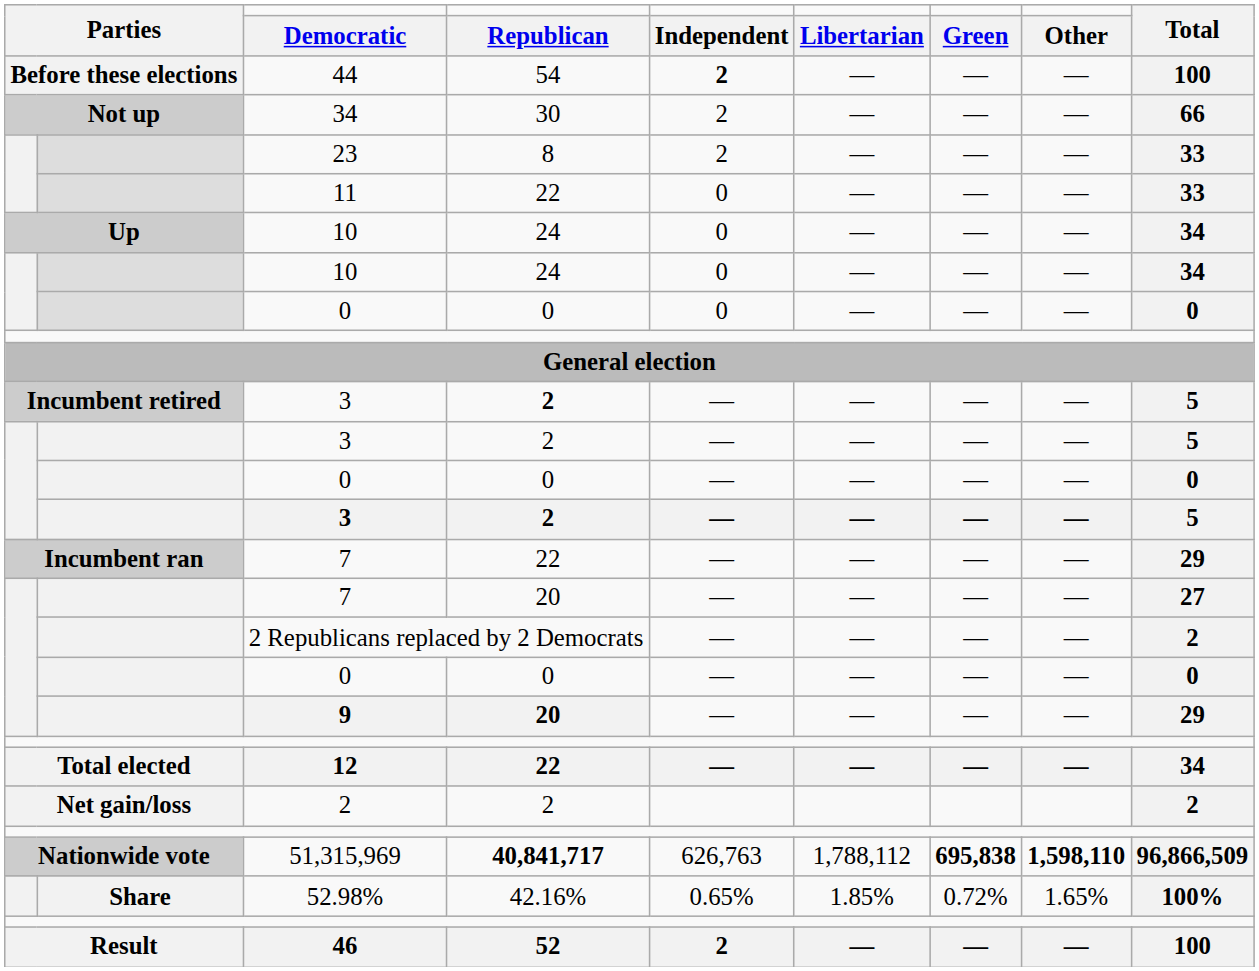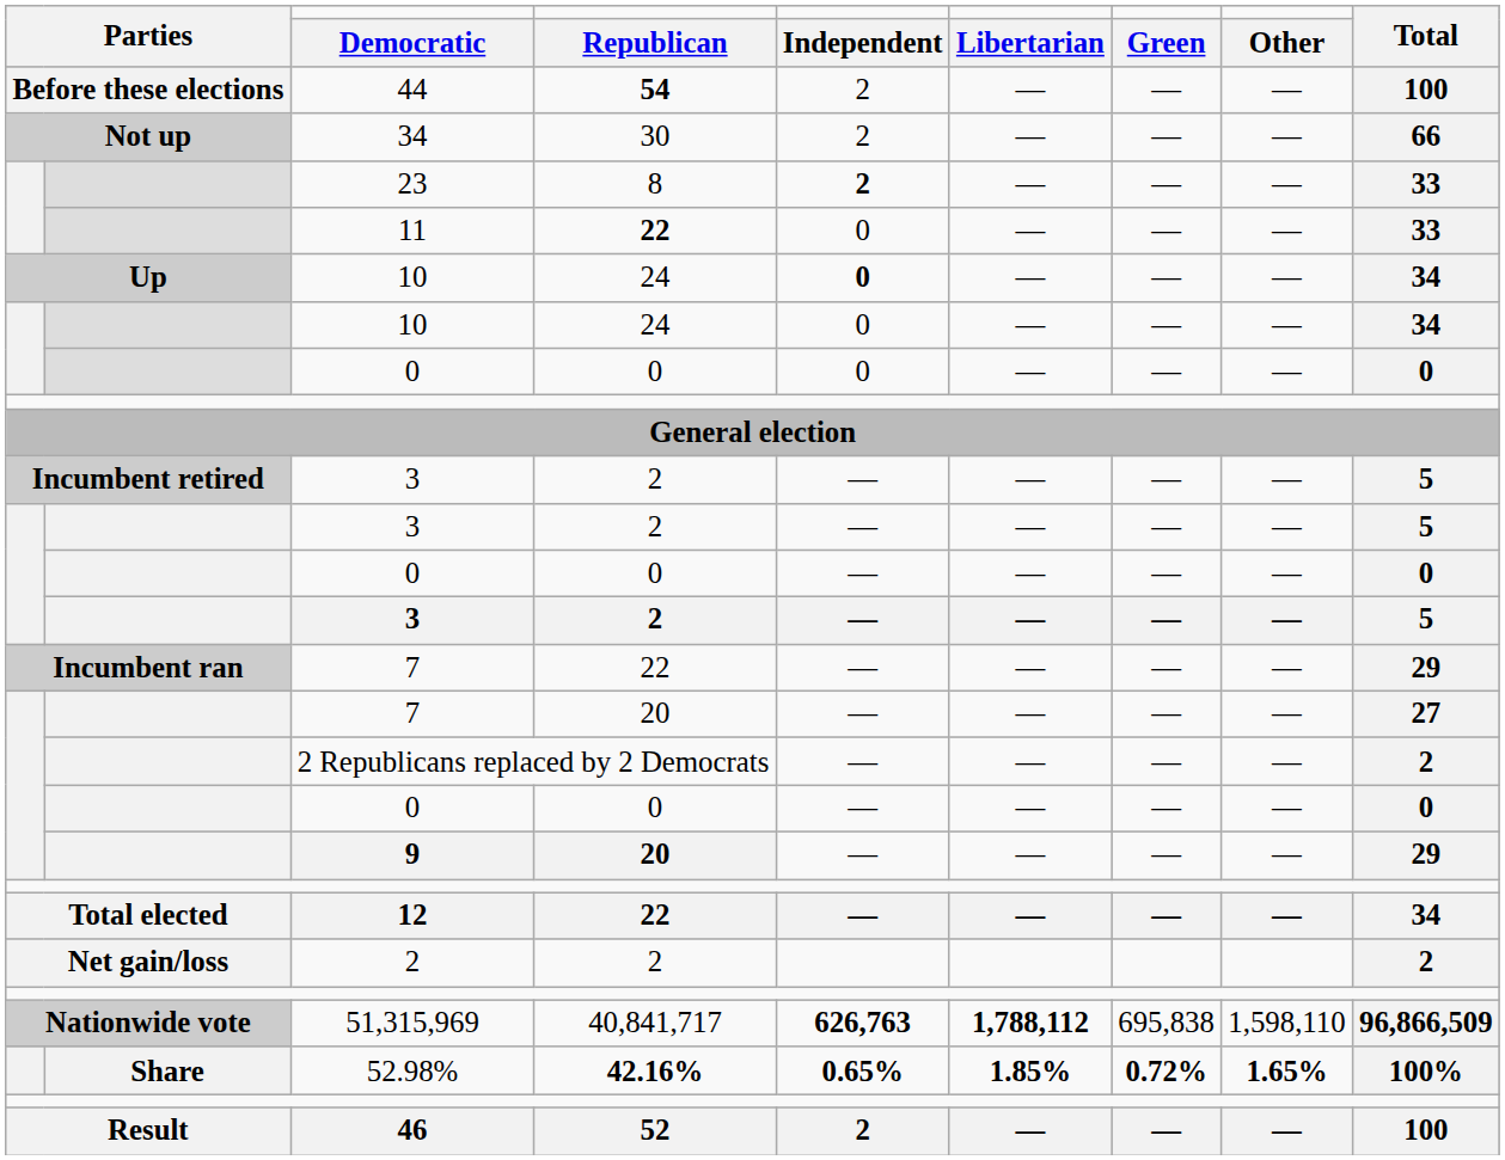44 | Republican: normal -> bold
44 | Independent: bold -> normal
23 | Independent: normal -> bold
11 | Republican: normal -> bold
Up / 10 | Independent: normal -> bold
Incumbent retired / 3 | Republican: bold -> normal
51,315,969 | Republican: bold -> normal
51,315,969 | Independent: normal -> bold
51,315,969 | Libertarian: normal -> bold
51,315,969 | Green: bold -> normal
51,315,969 | Other: bold -> normal
52.98% | Republican: normal -> bold
52.98% | Independent: normal -> bold
52.98% | Libertarian: normal -> bold
52.98% | Green: normal -> bold
52.98% | Other: normal -> bold
